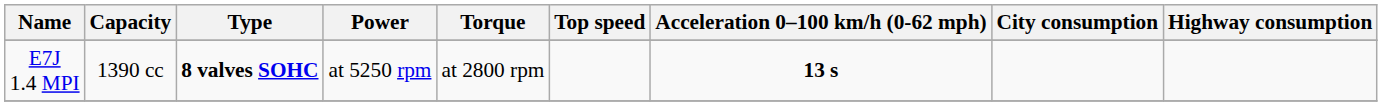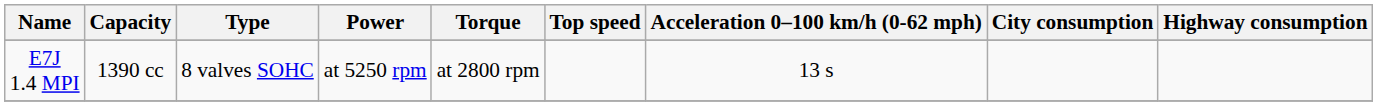E7J 1.4 MPI | Type: bold -> normal
E7J 1.4 MPI | Acceleration 0–100 km/h (0-62 mph): bold -> normal
